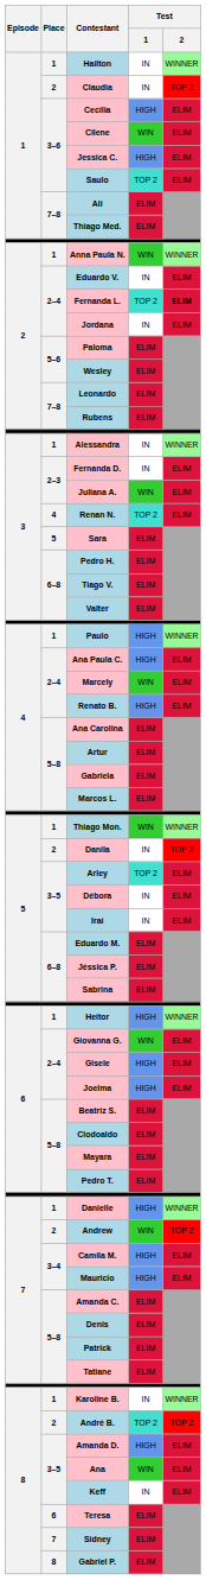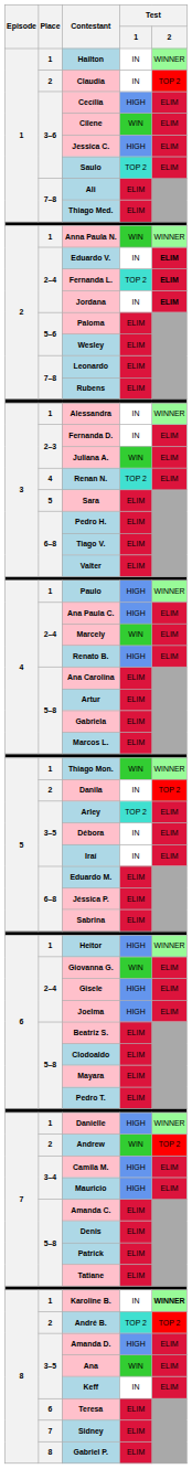Eduardo V. | Test / 2: normal -> bold
Jordana | Test / 2: normal -> bold
Karoline B. | Test / 2: normal -> bold
